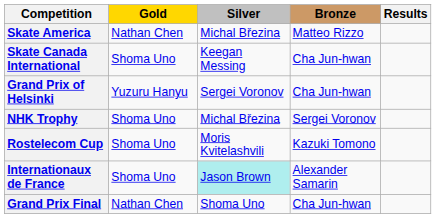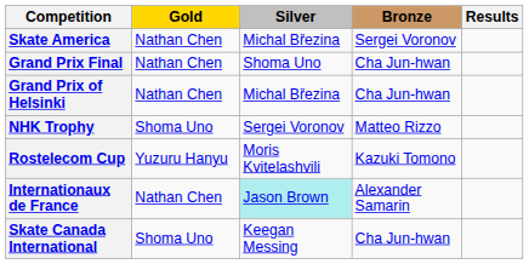Skate America | Bronze: Matteo Rizzo -> Sergei Voronov
rows swapped: Skate Canada International <-> Grand Prix Final
Grand Prix of Helsinki | Gold: Yuzuru Hanyu -> Nathan Chen
Grand Prix of Helsinki | Silver: Sergei Voronov -> Michal Březina
NHK Trophy | Silver: Michal Březina -> Sergei Voronov
NHK Trophy | Bronze: Sergei Voronov -> Matteo Rizzo
Rostelecom Cup | Gold: Shoma Uno -> Yuzuru Hanyu
Internationaux de France | Gold: Shoma Uno -> Nathan Chen
